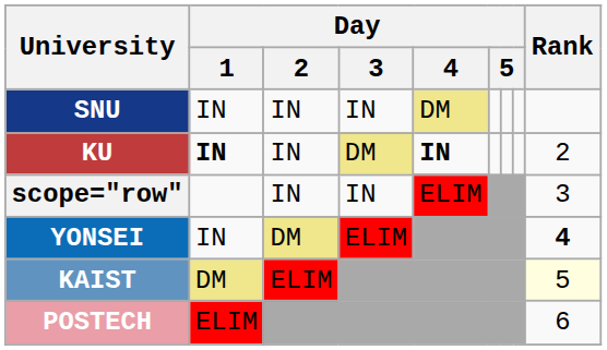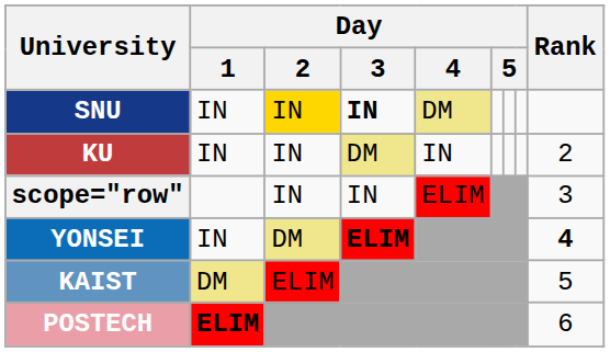SNU | Day / 2: no background -> gold background
SNU | Day / 3: normal -> bold
KU | Day / 1: bold -> normal
KU | Day / 4: bold -> normal
YONSEI | Day / 3: normal -> bold
KAIST | Rank: lightyellow background -> no background
POSTECH | Day / 1: normal -> bold
